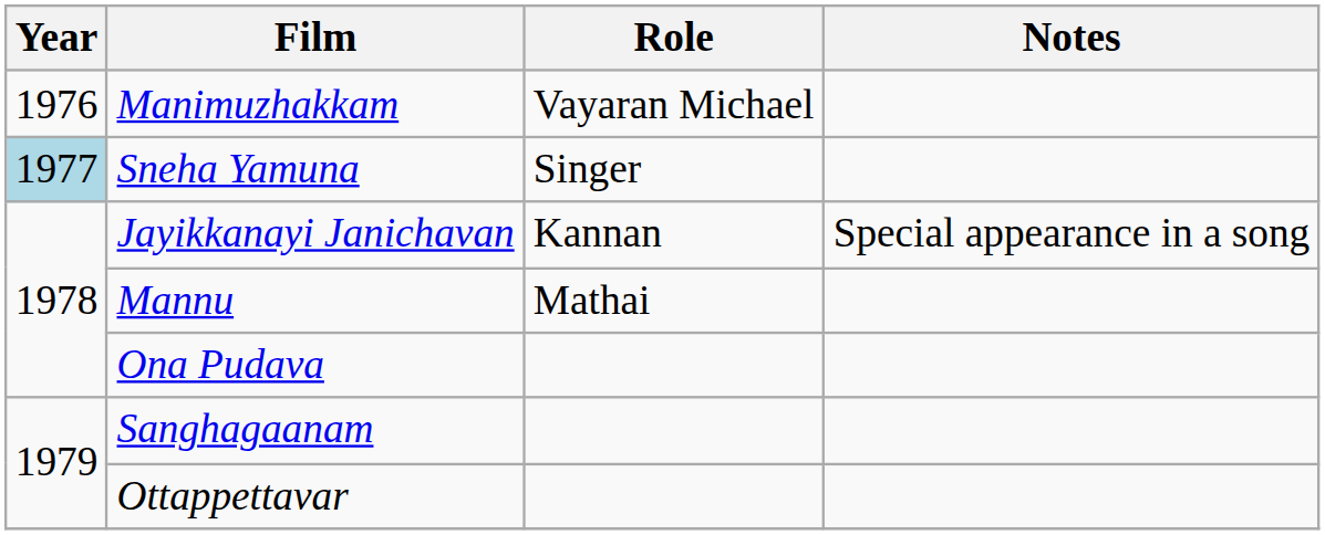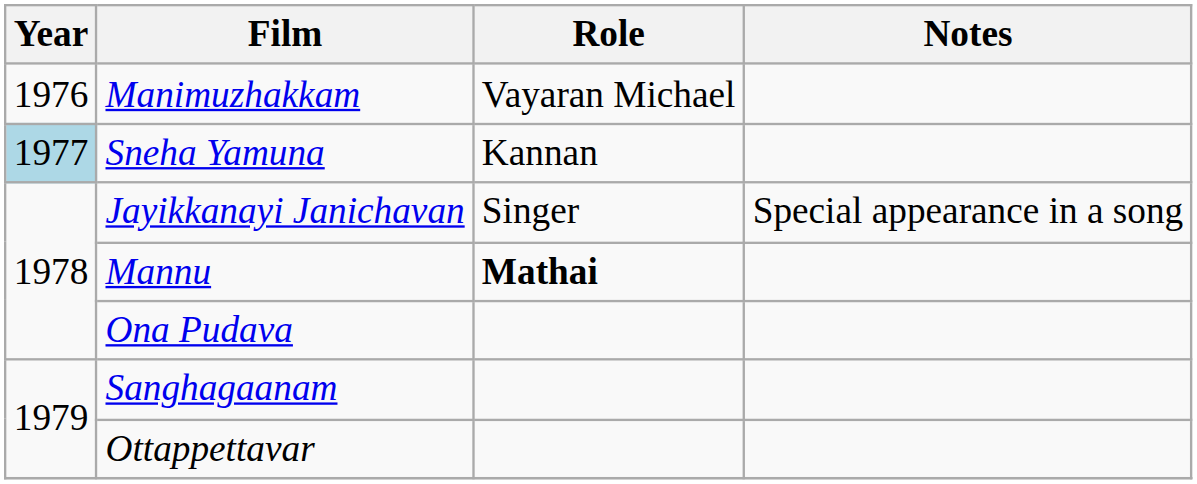Sneha Yamuna | Role: Singer -> Kannan
Jayikkanayi Janichavan | Role: Kannan -> Singer
Mannu | Role: normal -> bold
